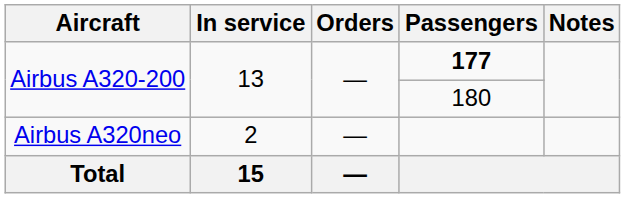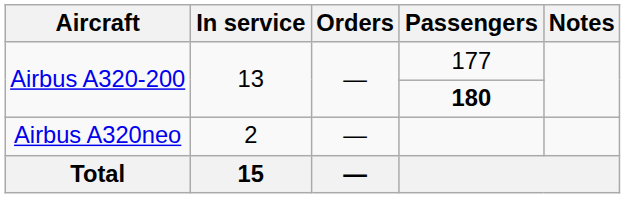177 | Passengers: bold -> normal
180 | Passengers: normal -> bold
